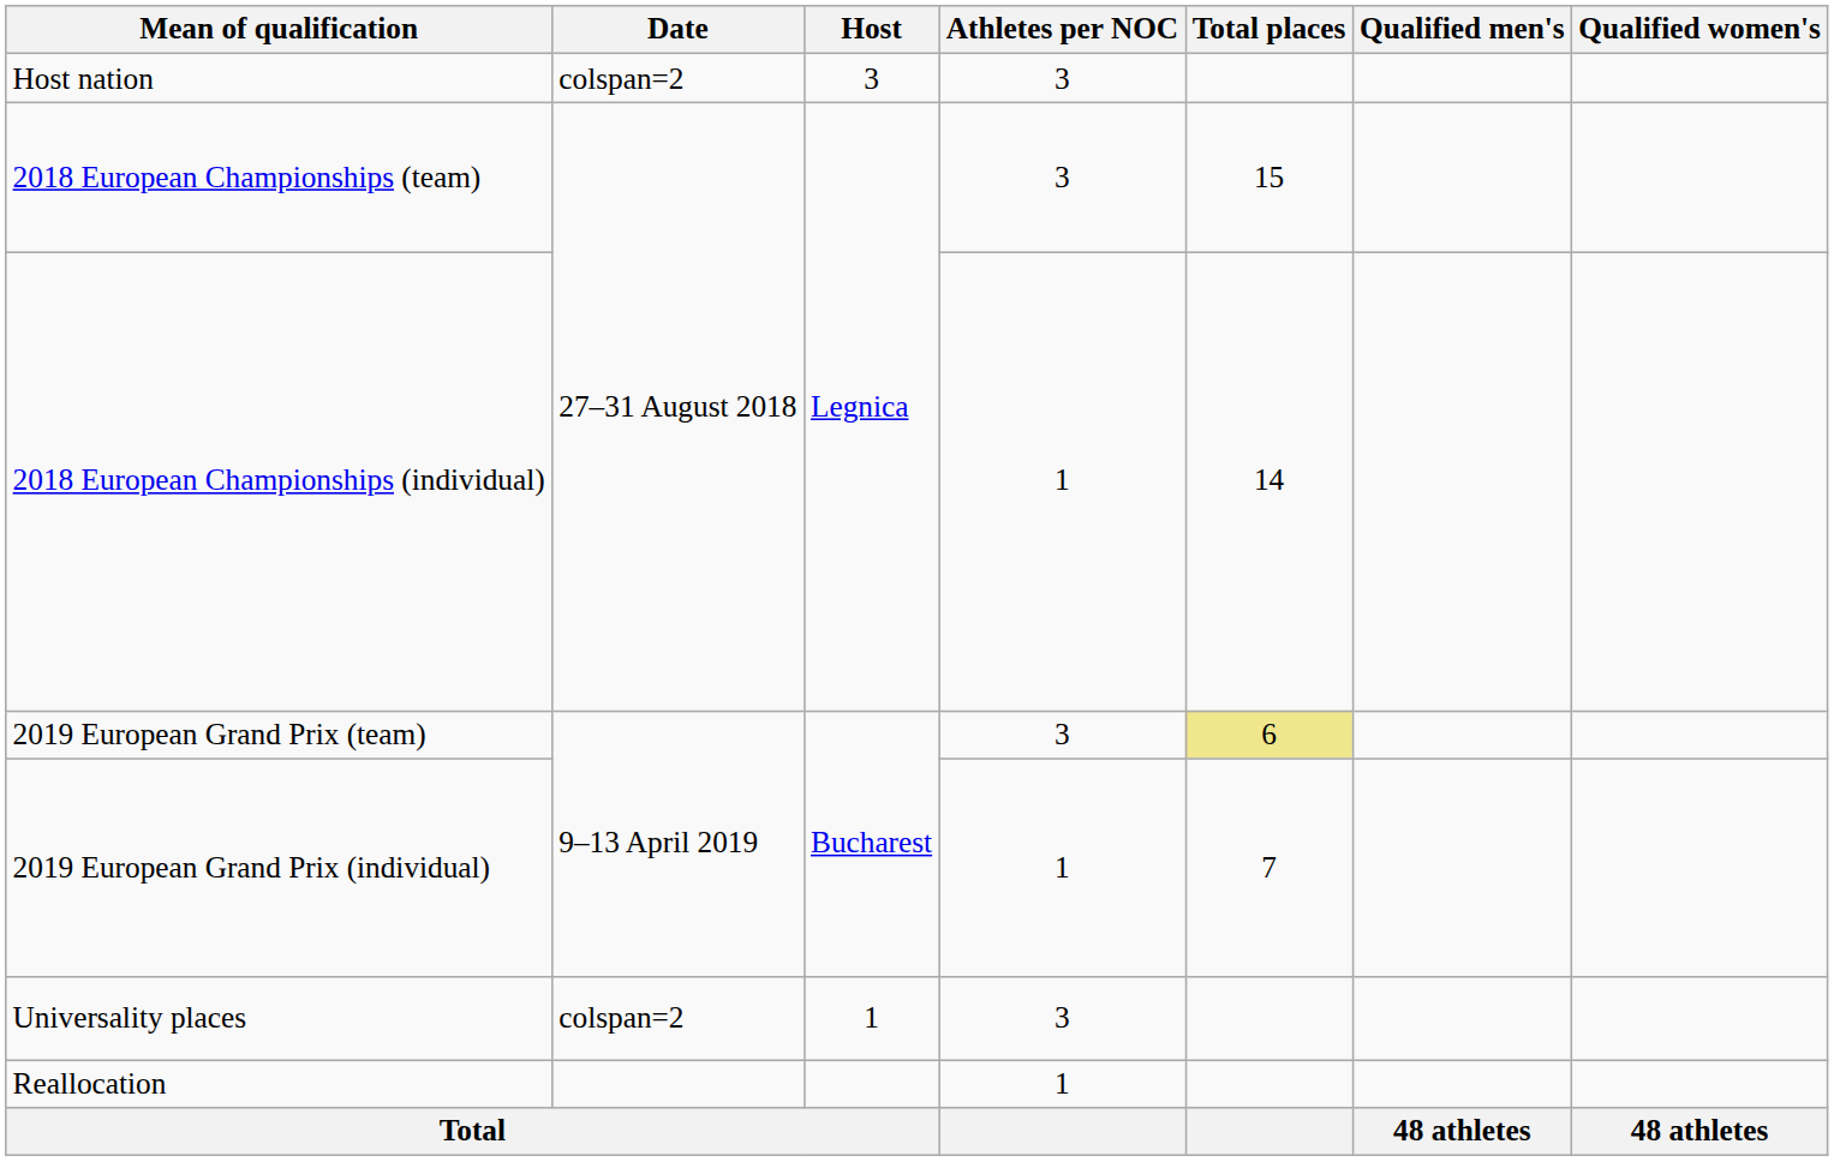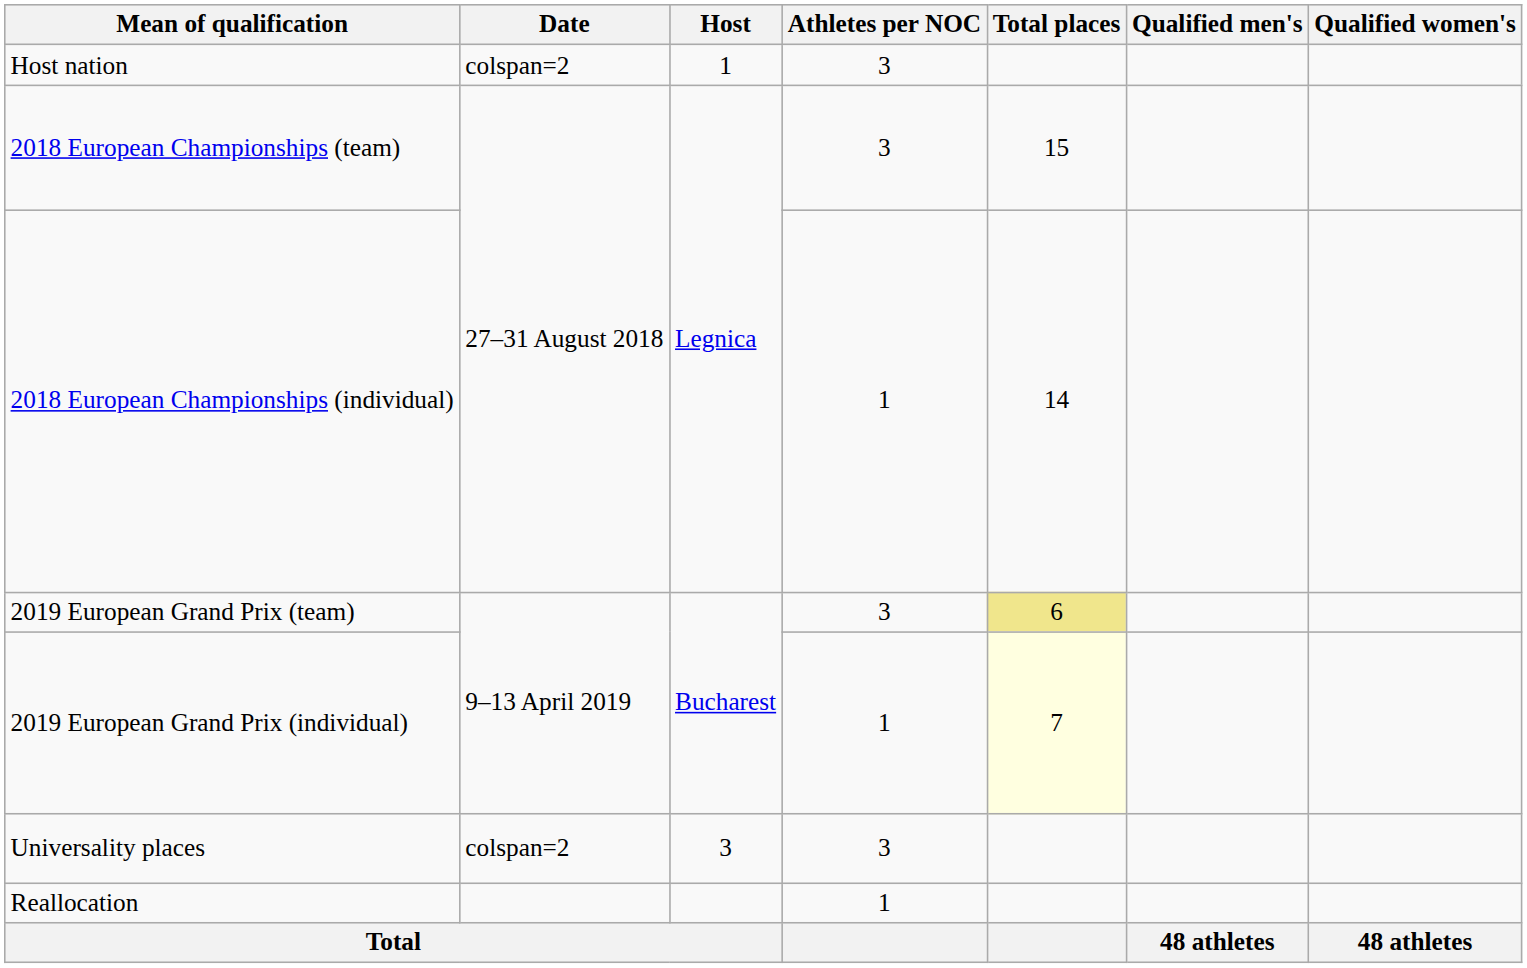Host nation | Host: 3 -> 1
2019 European Grand Prix (individual) | Total places: no background -> lightyellow background
Universality places | Host: 1 -> 3
